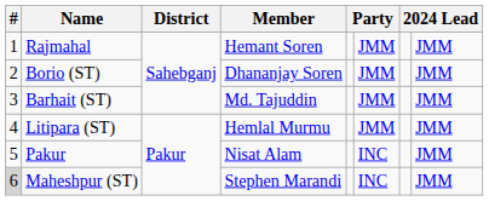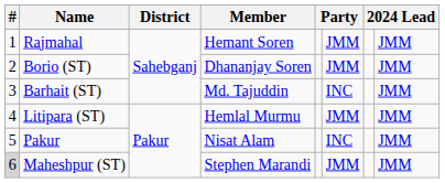Barhait (ST) | column 6: JMM -> INC
Maheshpur (ST) | column 6: INC -> JMM
